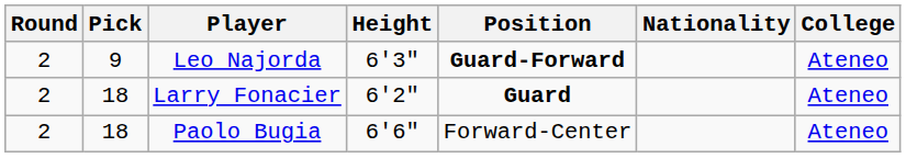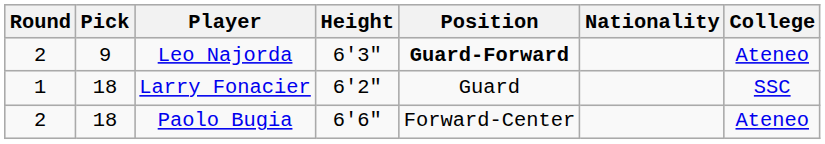Larry Fonacier | Round: 2 -> 1
Larry Fonacier | Position: bold -> normal
Larry Fonacier | College: Ateneo -> SSC
